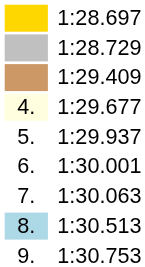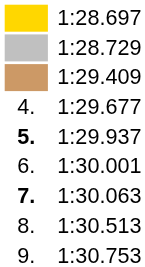1:29.677 | column 1: lightyellow background -> no background
1:29.937 | column 1: normal -> bold
1:30.063 | column 1: normal -> bold
1:30.513 | column 1: lightblue background -> no background
